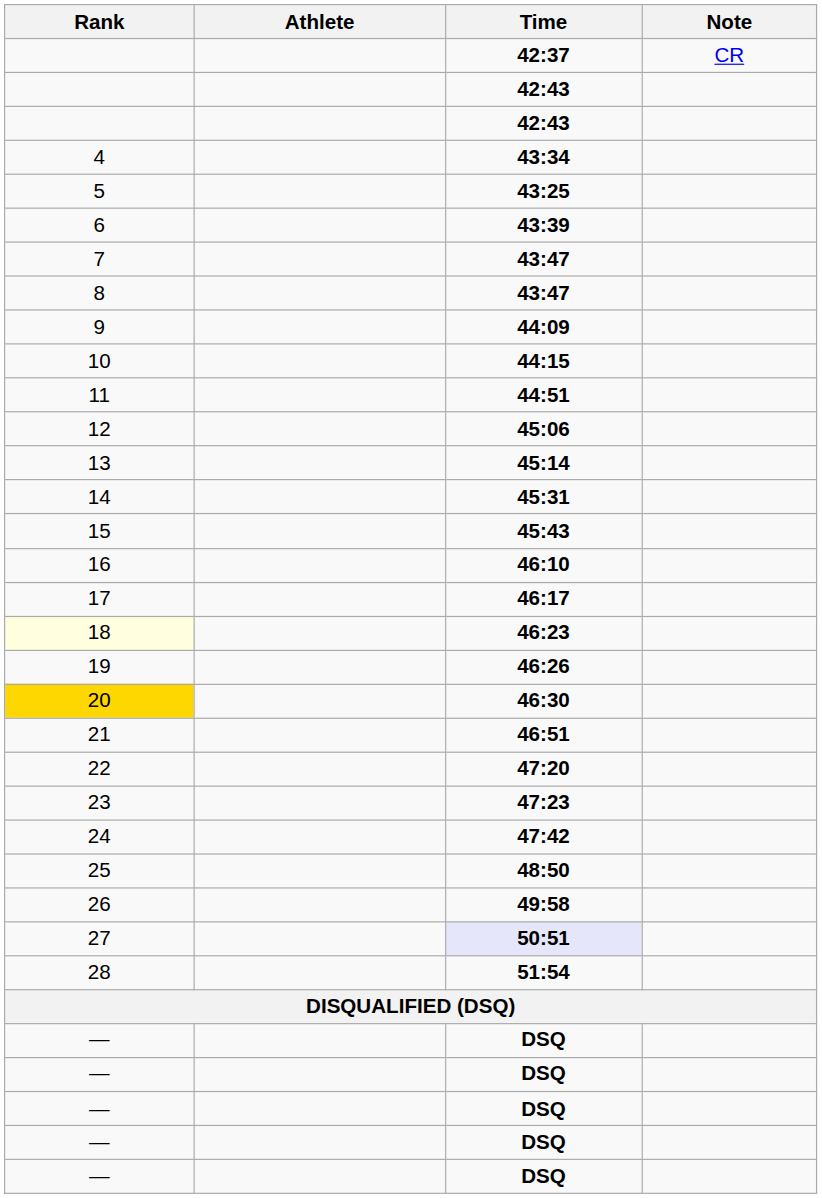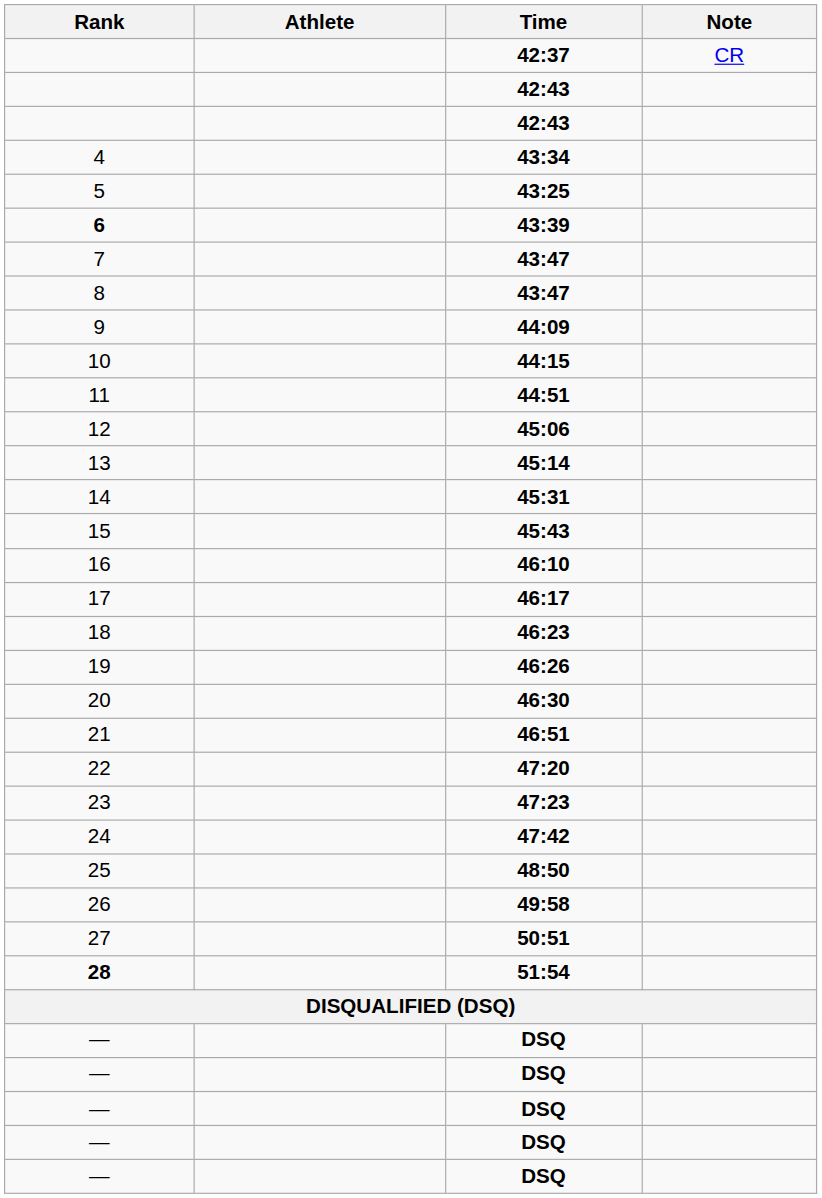6 | Rank: normal -> bold
18 | Rank: lightyellow background -> no background
20 | Rank: gold background -> no background
27 | Time: lavender background -> no background
28 | Rank: normal -> bold
